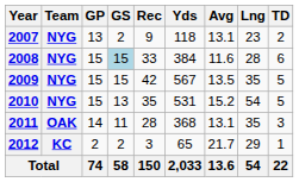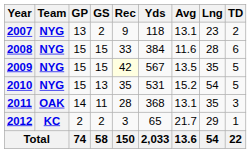2008 | GS: lightblue background -> no background
2009 | Rec: no background -> lightyellow background
